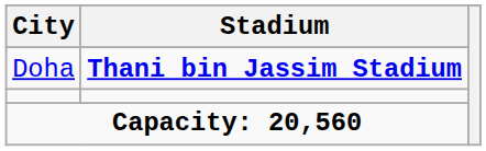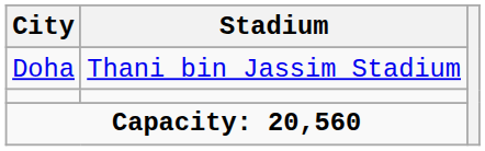Doha | Stadium: bold -> normal
